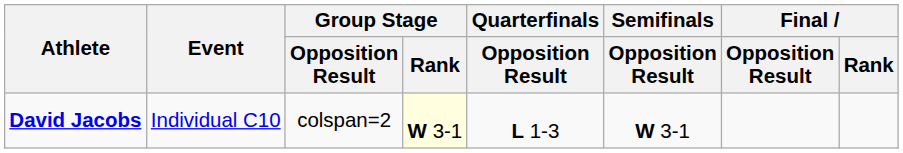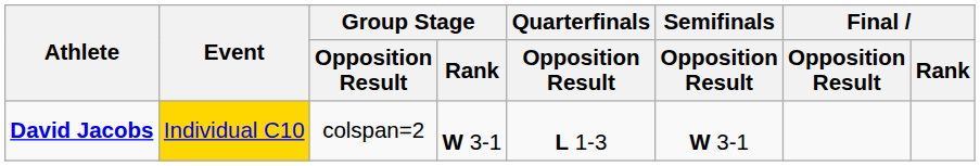David Jacobs | Event: no background -> gold background
David Jacobs | Group Stage / Rank: lightyellow background -> no background
